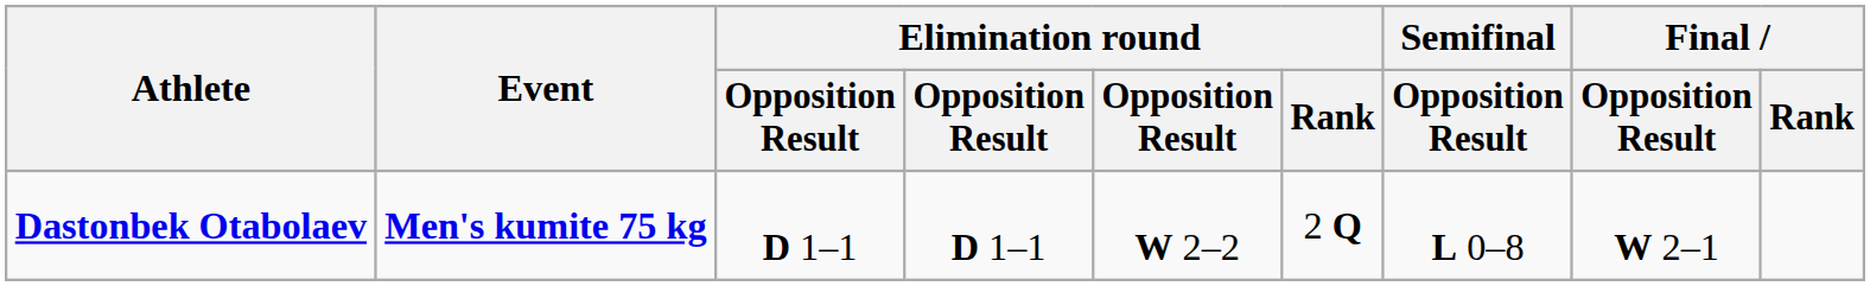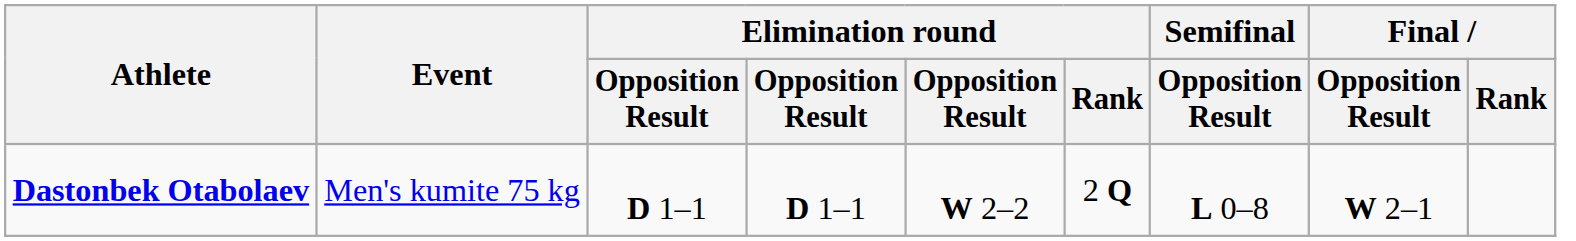Dastonbek Otabolaev | Event: bold -> normal
